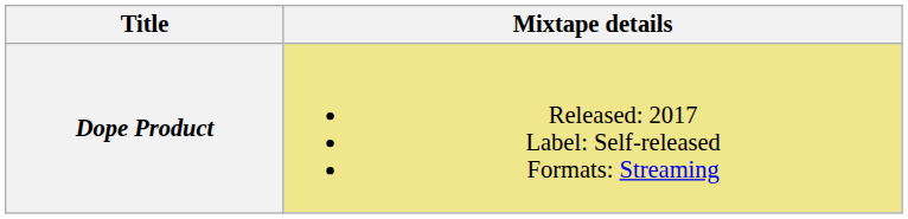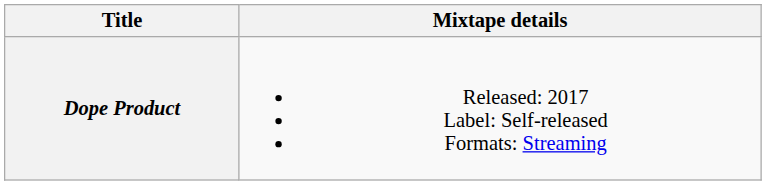Dope Product | Mixtape details: khaki background -> no background
